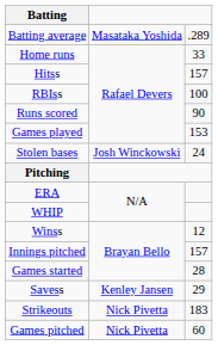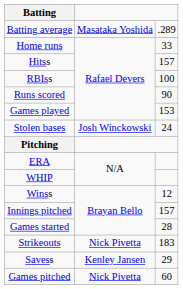rows swapped: Strikeouts <-> Savess
